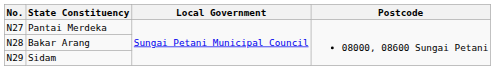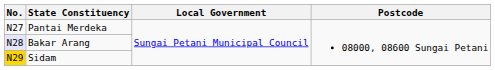Bakar Arang | No.: no background -> lavender background
Sidam | No.: no background -> gold background
